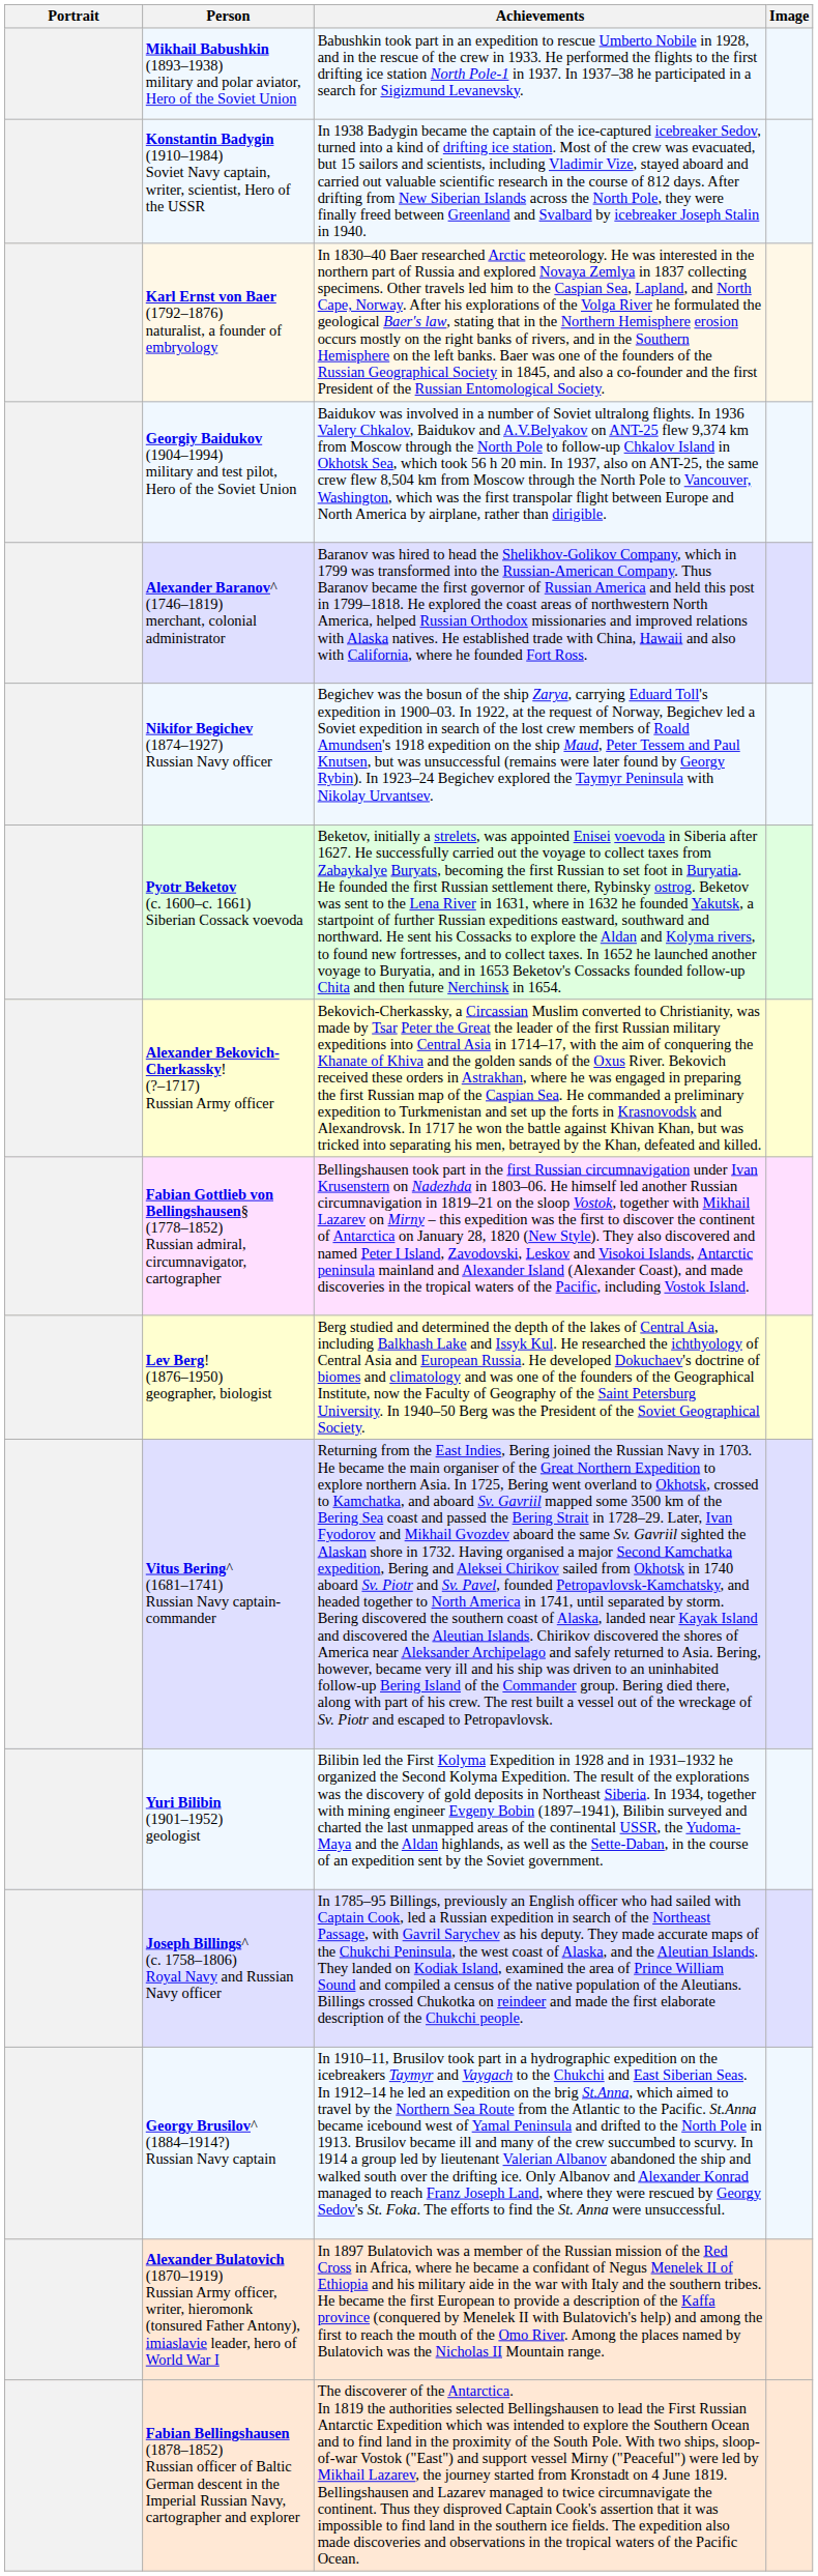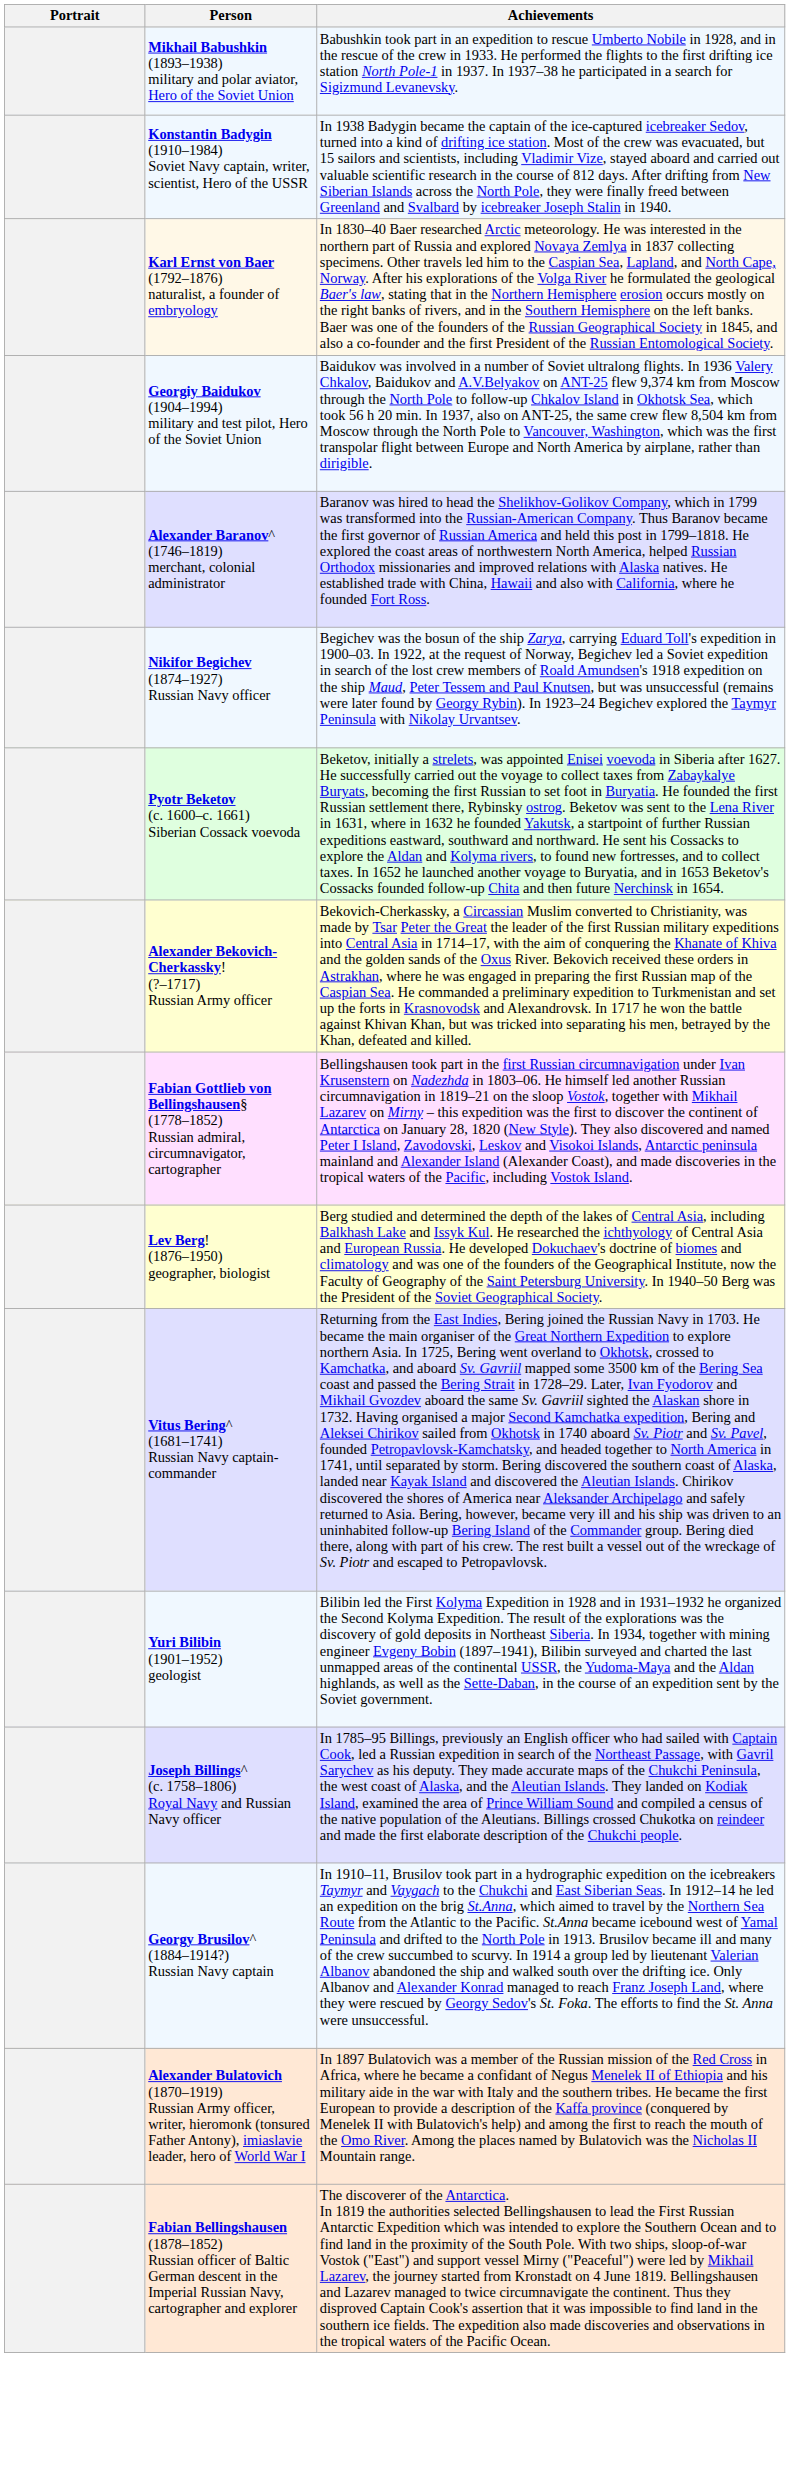- column: Image
